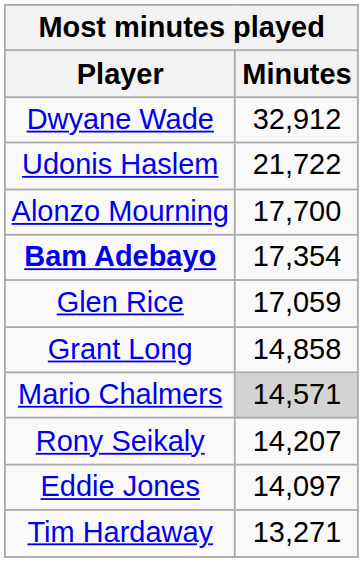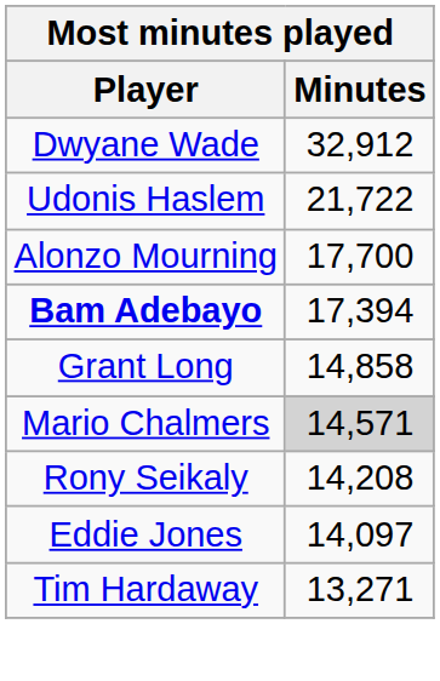Bam Adebayo | Minutes: 17,354 -> 17,394
- row: Glen Rice | 17,059
Rony Seikaly | Minutes: 14,207 -> 14,208
